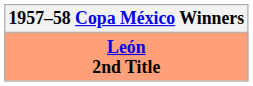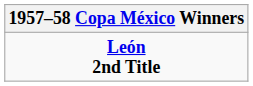row 2 | column 1: lightsalmon background -> no background
